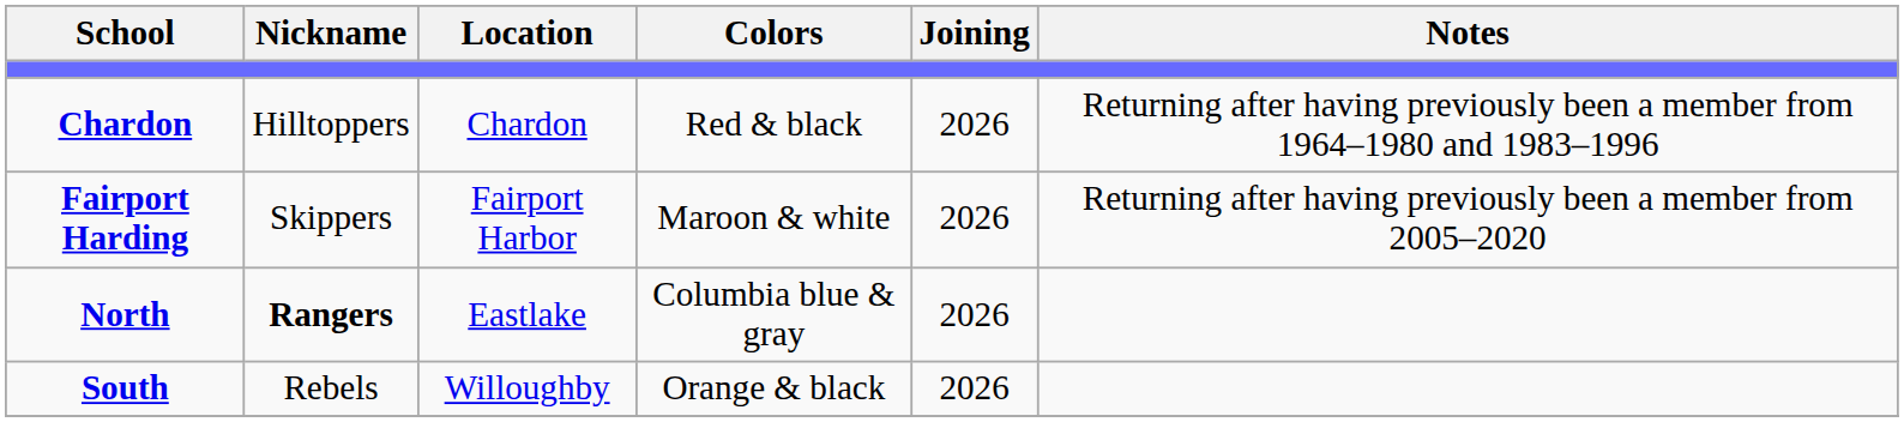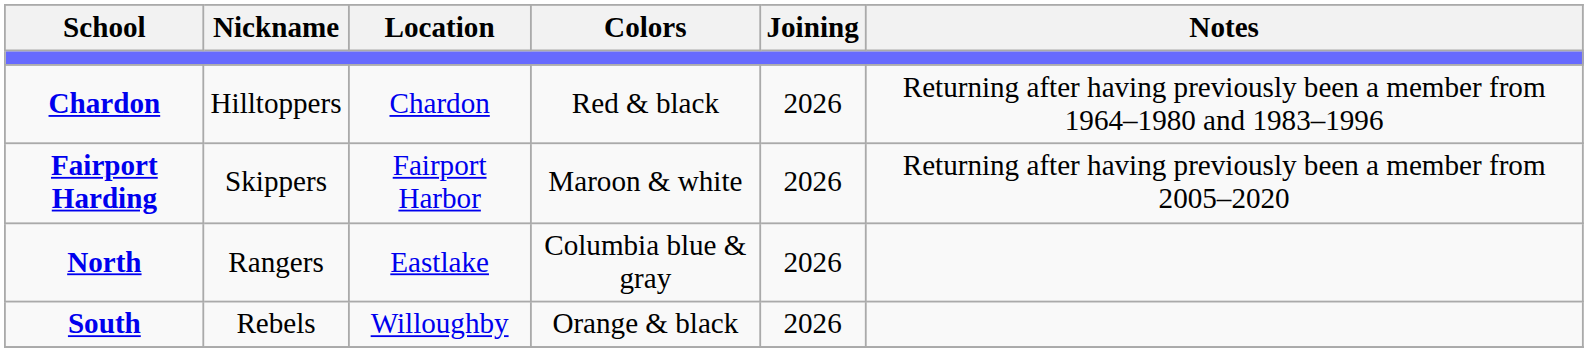North | Nickname: bold -> normal
